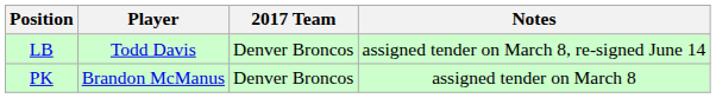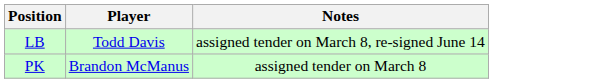- column: 2017 Team | Denver Broncos | Denver Broncos
